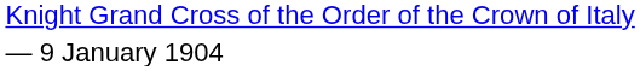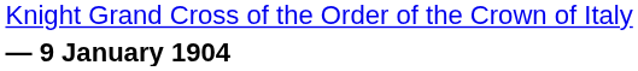— 9 January 1904 | column 1: normal -> bold
